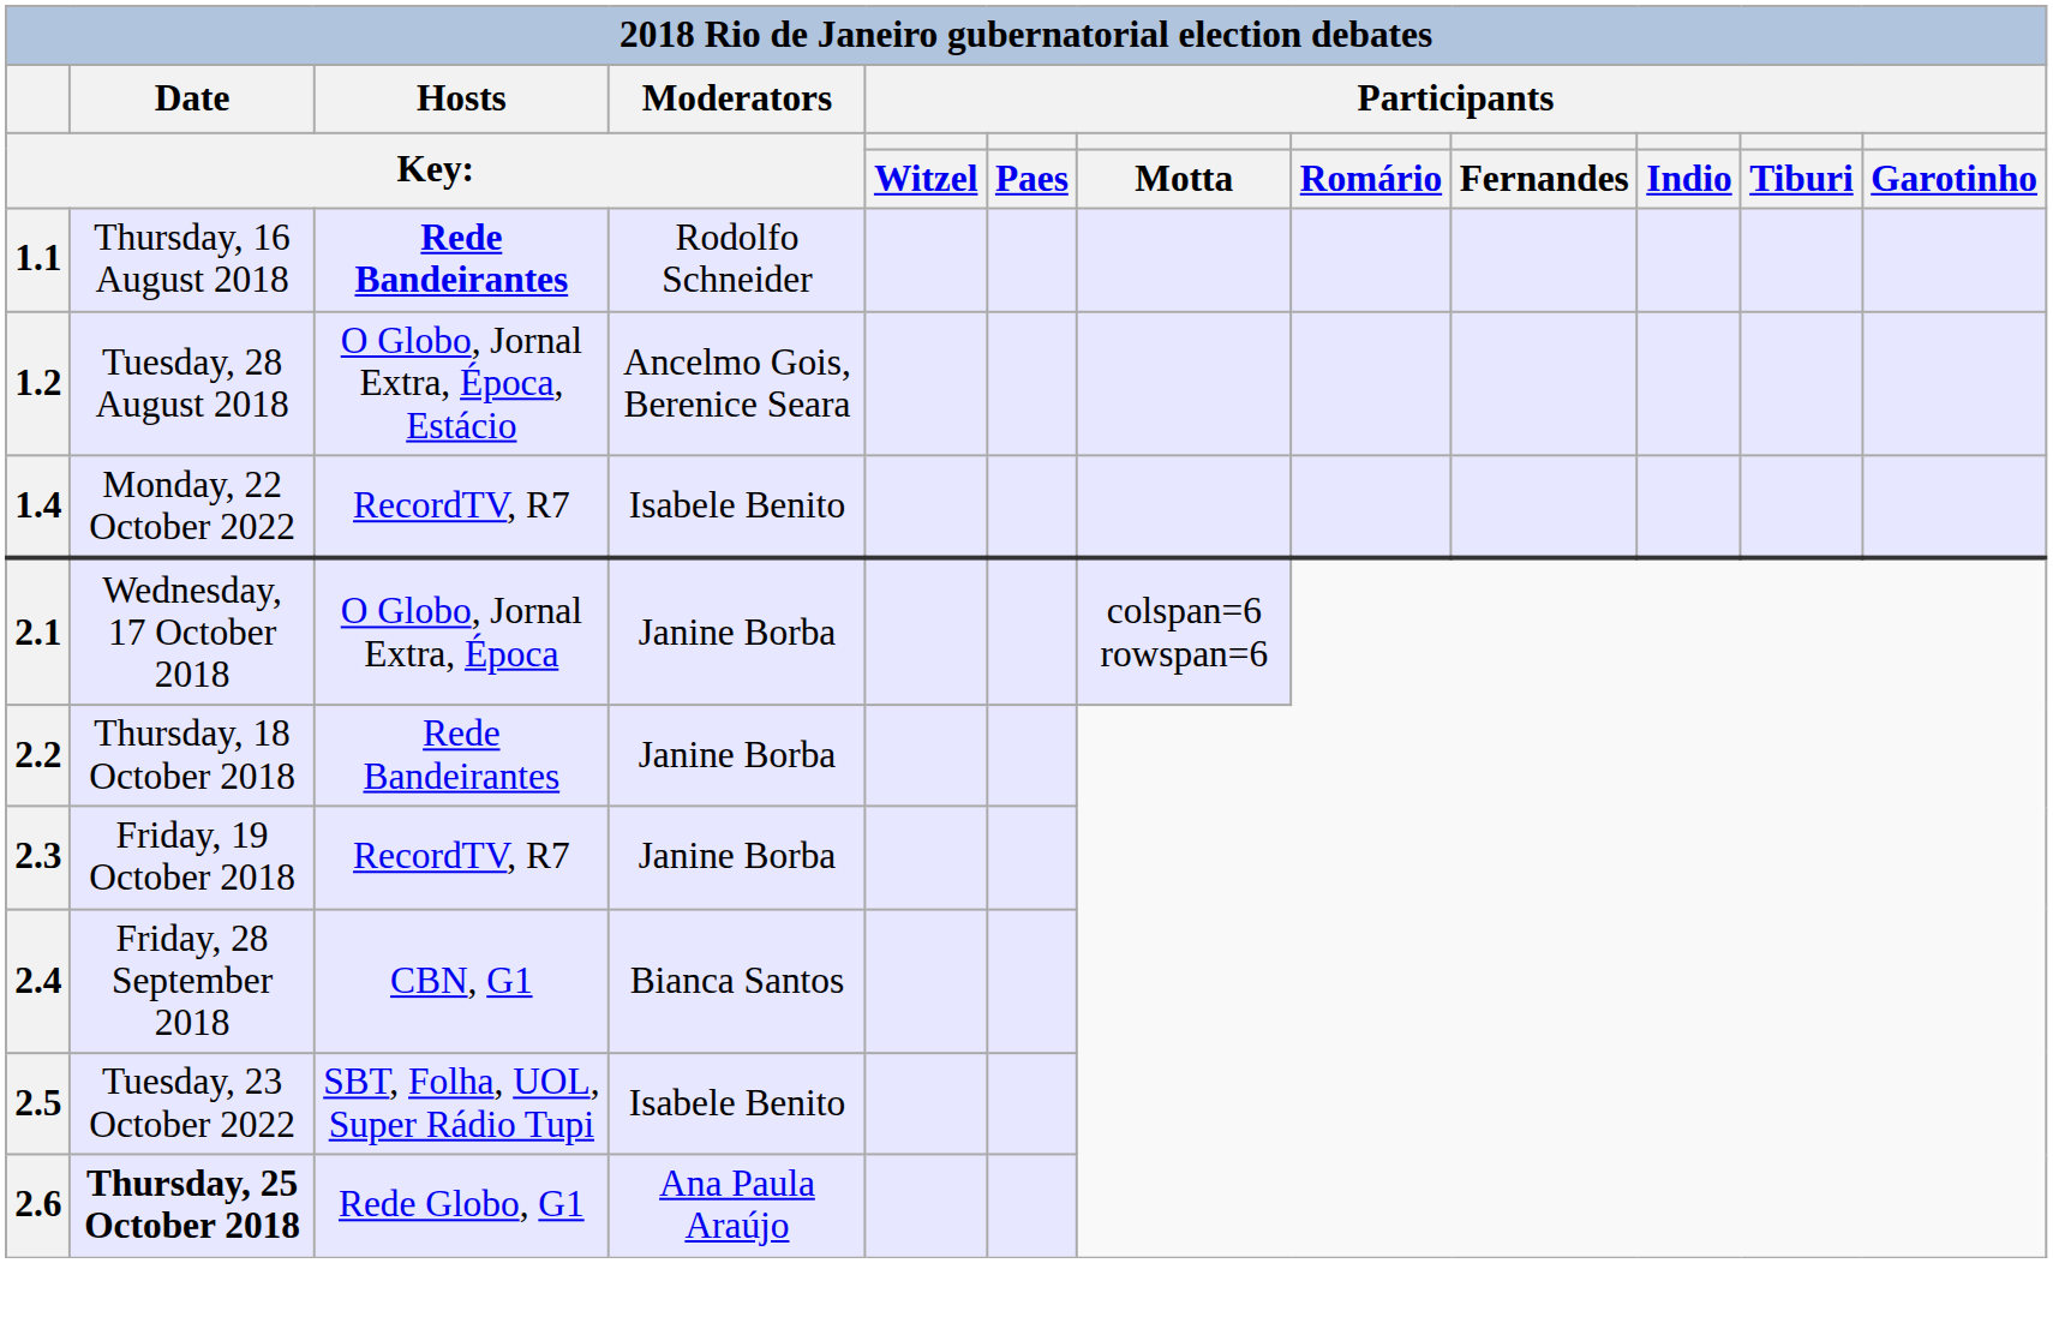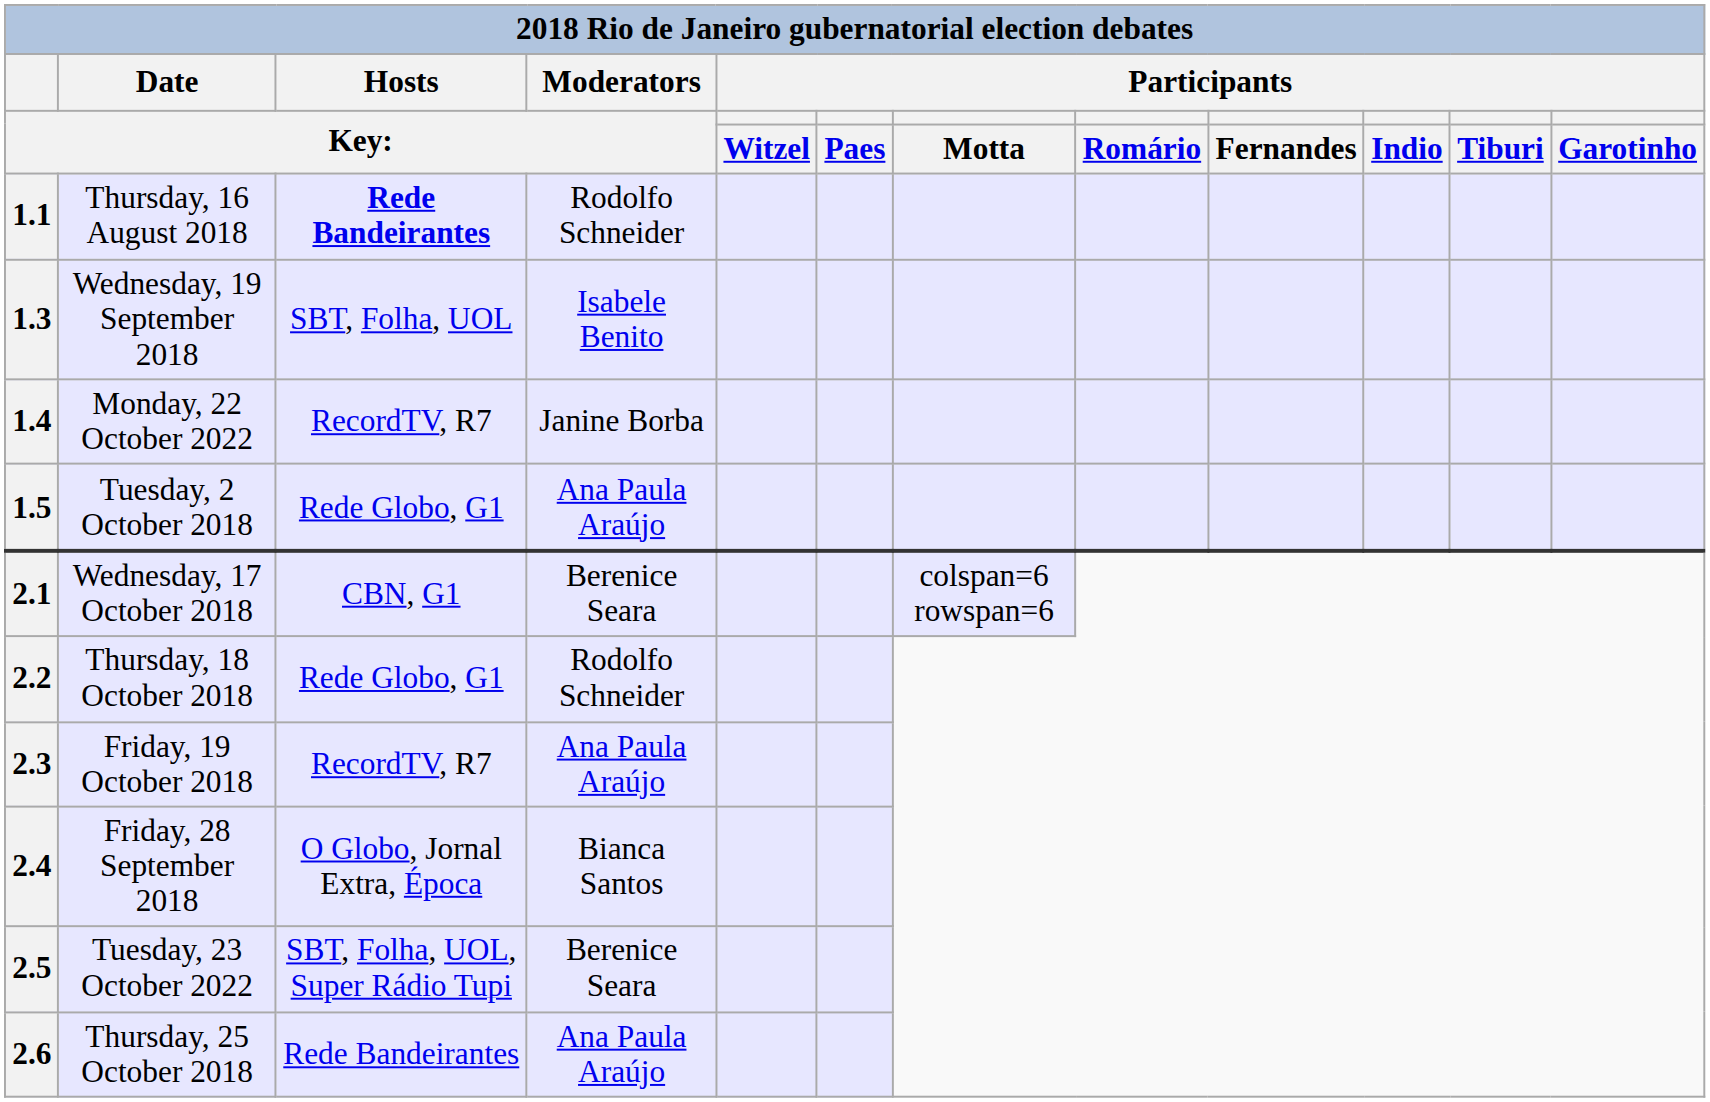- row: 1.2 | Tuesday, 28 August 2018 | O Globo, Jornal Extra, Época, Estácio | Ancelmo Gois, Berenice Seara
+ row: 1.3 | Wednesday, 19 September 2018 | SBT, Folha, UOL | Isabele Benito
1.4 | Moderators / Key:: Isabele Benito -> Janine Borba
+ row: 1.5 | Tuesday, 2 October 2018 | Rede Globo, G1 | Ana Paula Araújo
2.1 | Hosts / Key:: O Globo, Jornal Extra, Época -> CBN, G1
2.1 | Moderators / Key:: Janine Borba -> Berenice Seara
2.2 | Hosts / Key:: Rede Bandeirantes -> Rede Globo, G1
2.2 | Moderators / Key:: Janine Borba -> Rodolfo Schneider
2.3 | Moderators / Key:: Janine Borba -> Ana Paula Araújo
2.4 | Hosts / Key:: CBN, G1 -> O Globo, Jornal Extra, Época
2.5 | Moderators / Key:: Isabele Benito -> Berenice Seara
2.6 | Date / Key:: bold -> normal
2.6 | Hosts / Key:: Rede Globo, G1 -> Rede Bandeirantes
